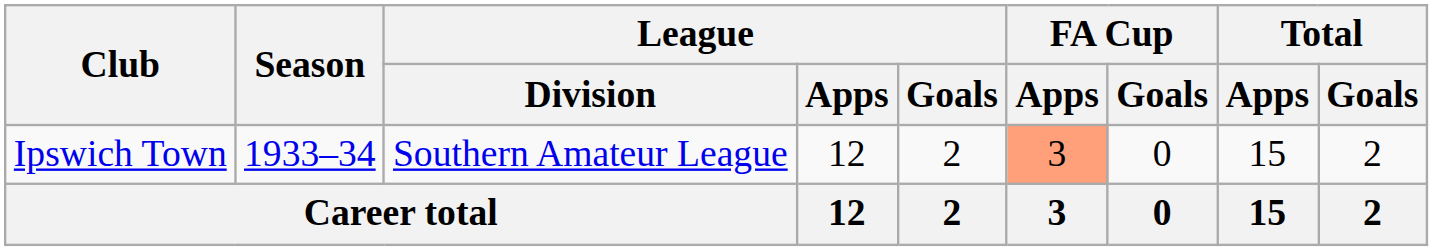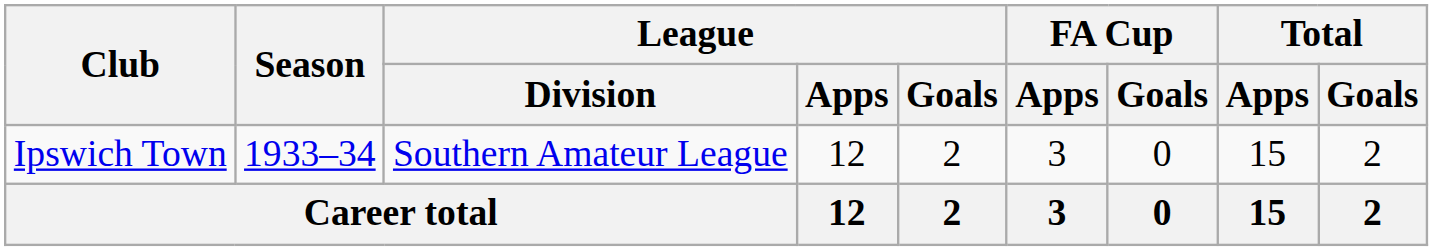Ipswich Town | FA Cup / Apps: lightsalmon background -> no background
